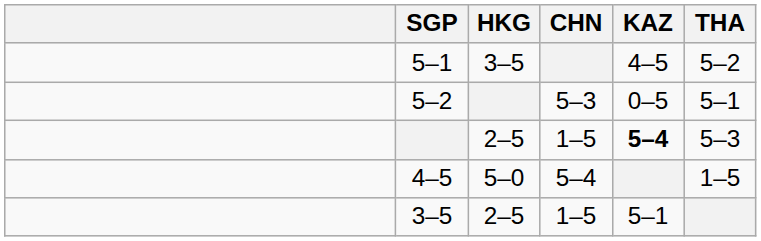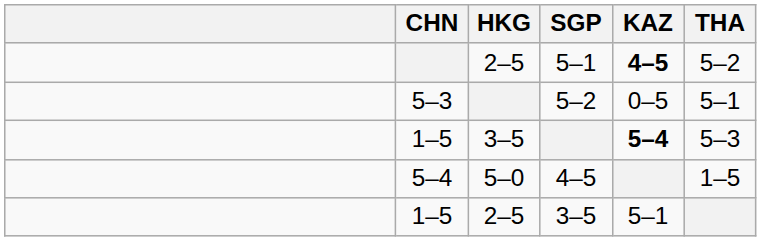columns swapped: CHN <-> SGP
row 2 | HKG: 3–5 -> 2–5
row 2 | KAZ: normal -> bold
row 4 | HKG: 2–5 -> 3–5
